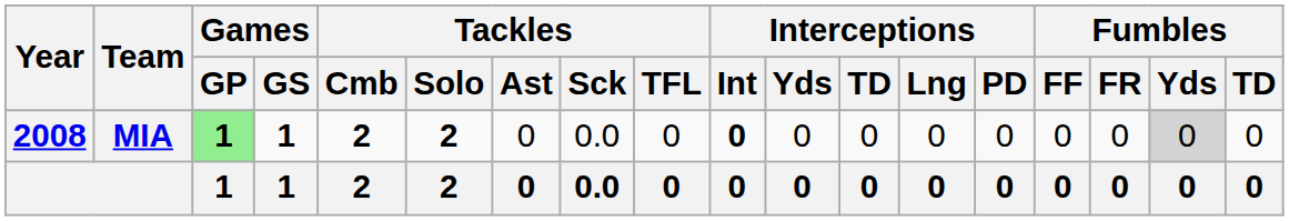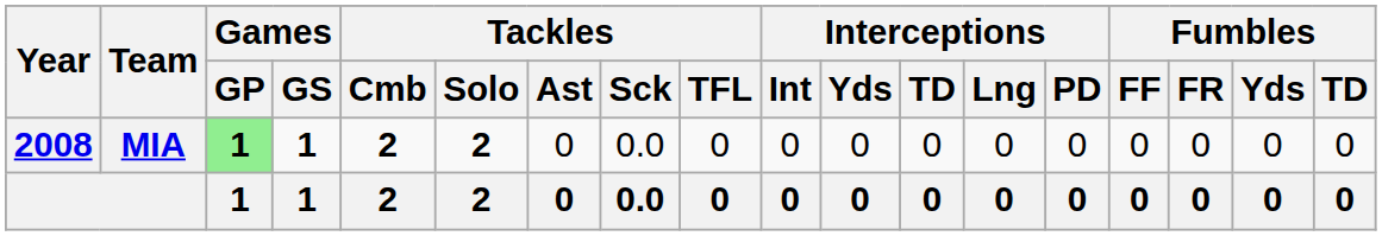MIA | Interceptions / Int: bold -> normal
MIA | Fumbles / Yds: lightgrey background -> no background
